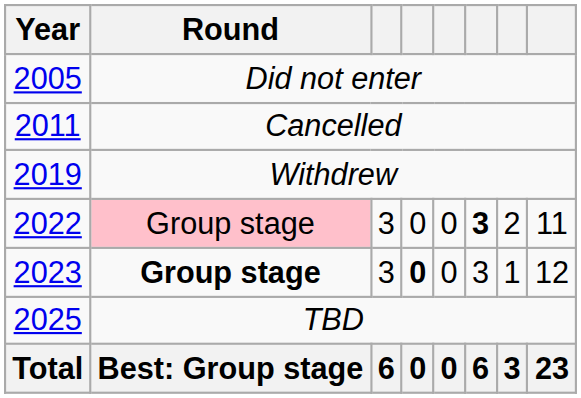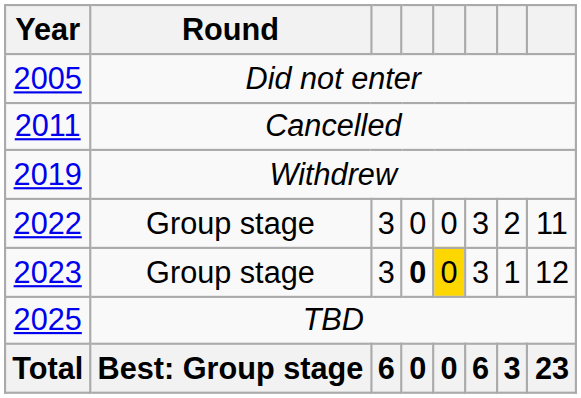2022 | Round: pink background -> no background
2022 | column 6: bold -> normal
2023 | Round: bold -> normal
2023 | column 5: no background -> gold background
